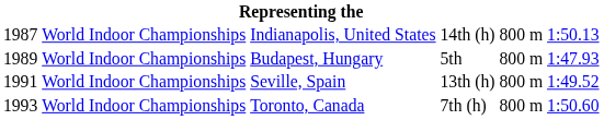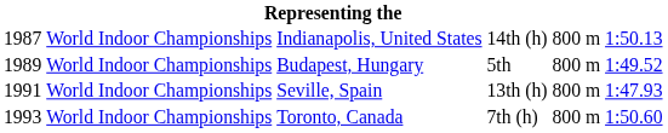Budapest, Hungary | column 6: 1:47.93 -> 1:49.52
Seville, Spain | column 6: 1:49.52 -> 1:47.93
